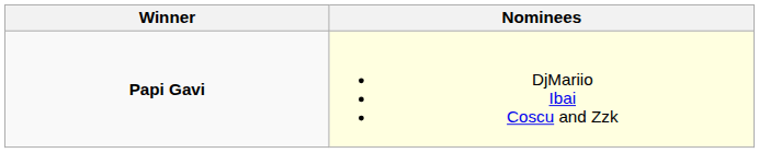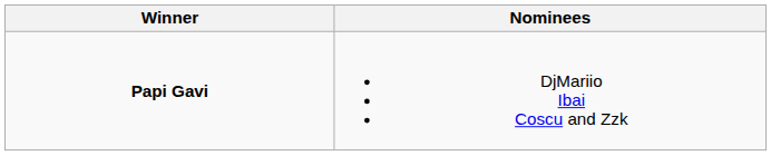Papi Gavi | Nominees: lightyellow background -> no background
